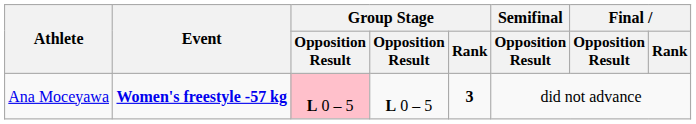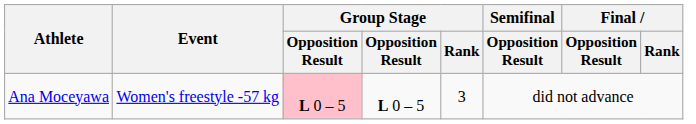Ana Moceyawa | Event: bold -> normal
Ana Moceyawa | Group Stage / Rank: bold -> normal
